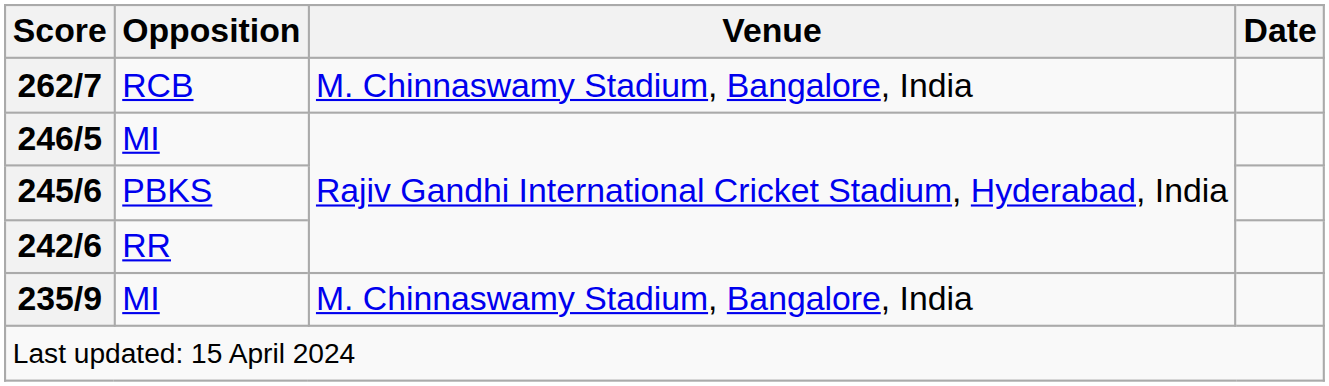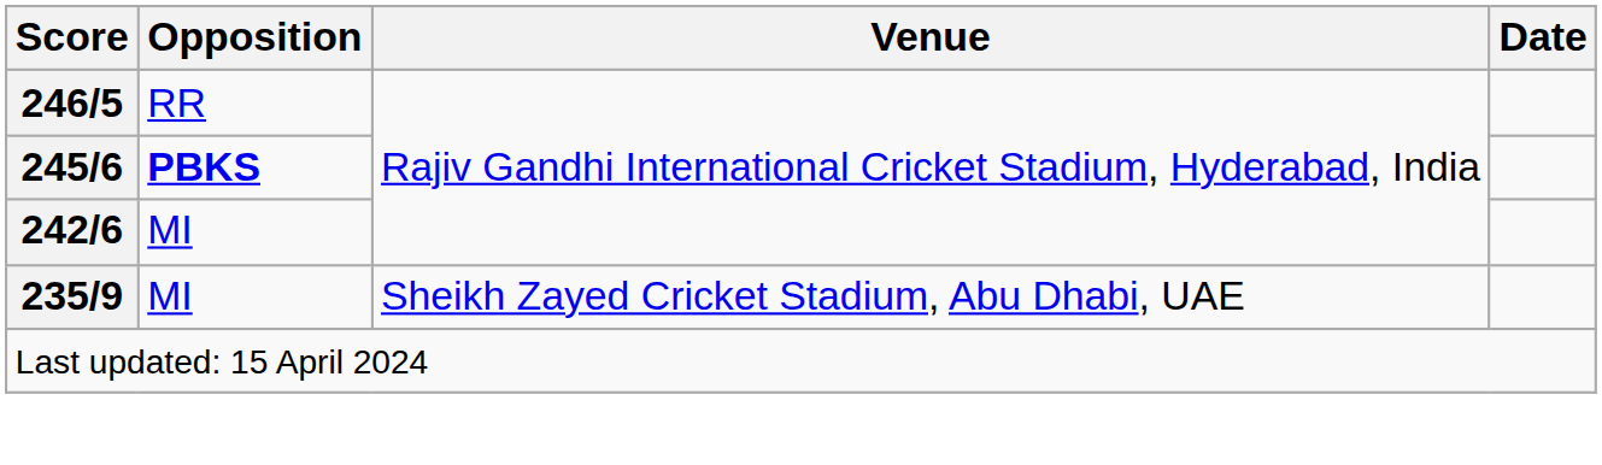- row: 262/7 | RCB | M. Chinnaswamy Stadium, Bangalore, India
246/5 | Opposition: MI -> RR
245/6 | Opposition: normal -> bold
242/6 | Opposition: RR -> MI
235/9 | Venue: M. Chinnaswamy Stadium, Bangalore, India -> Sheikh Zayed Cricket Stadium, Abu Dhabi, UAE
